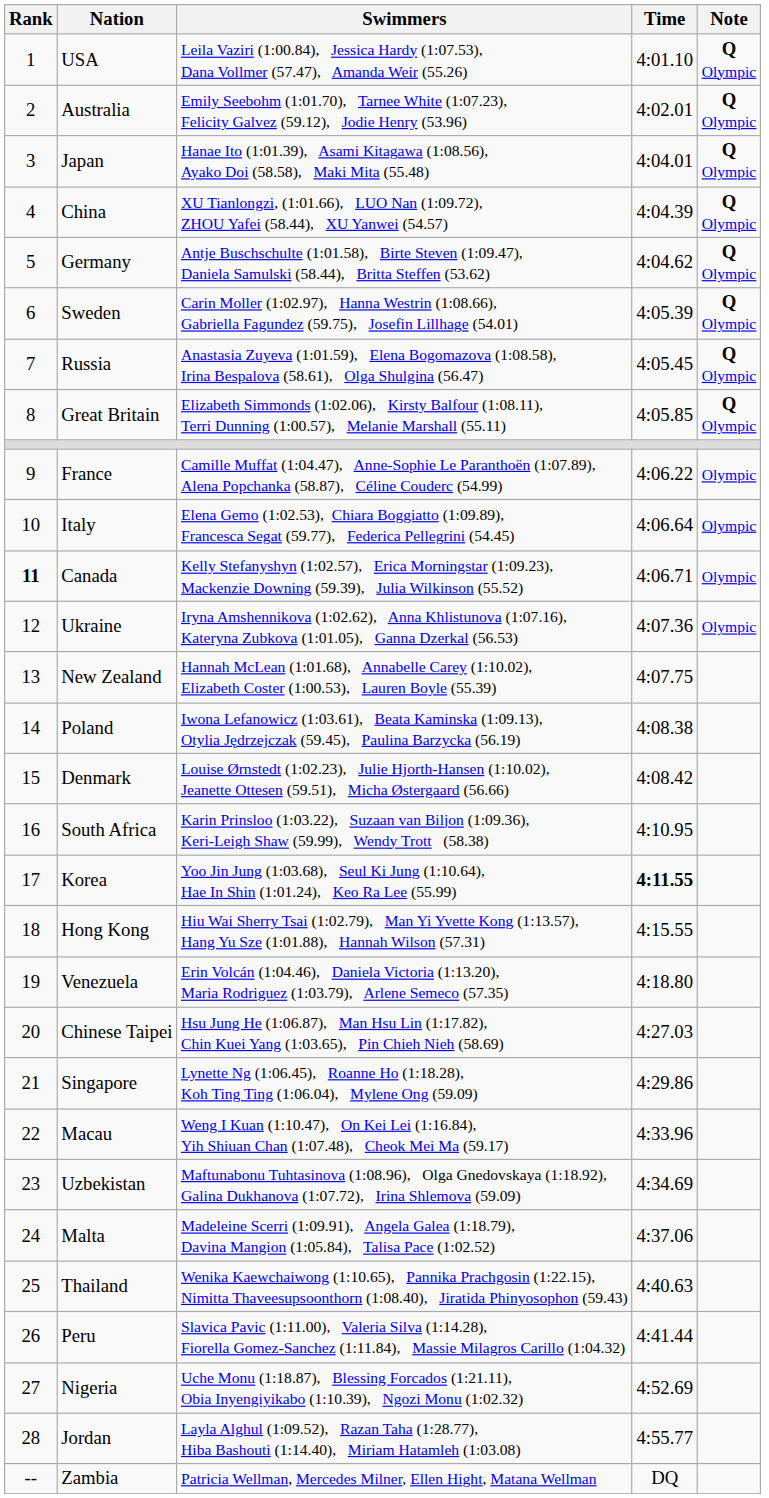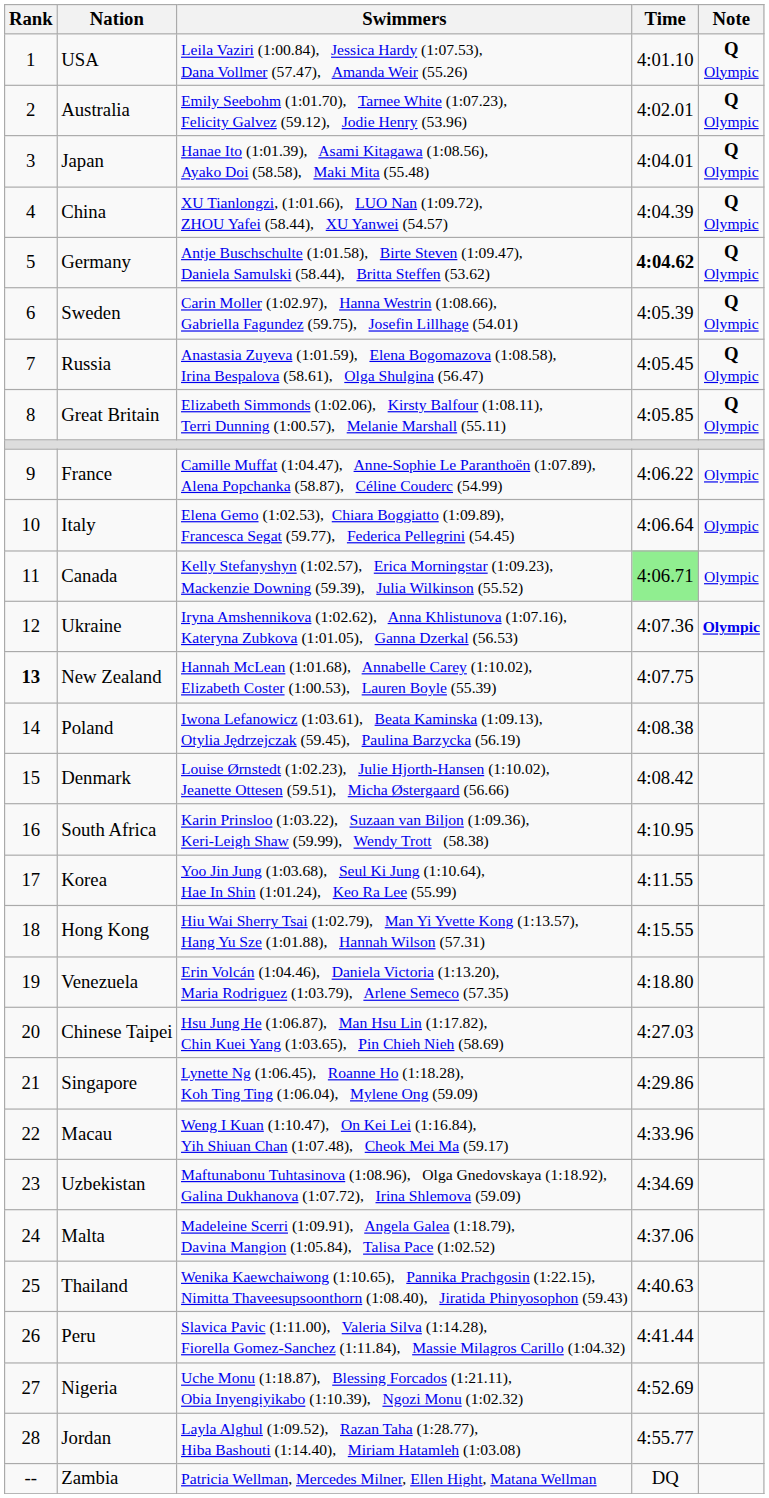Germany | Time: normal -> bold
Canada | Rank: bold -> normal
Canada | Time: no background -> lightgreen background
Ukraine | Note: normal -> bold
New Zealand | Rank: normal -> bold
Korea | Time: bold -> normal
